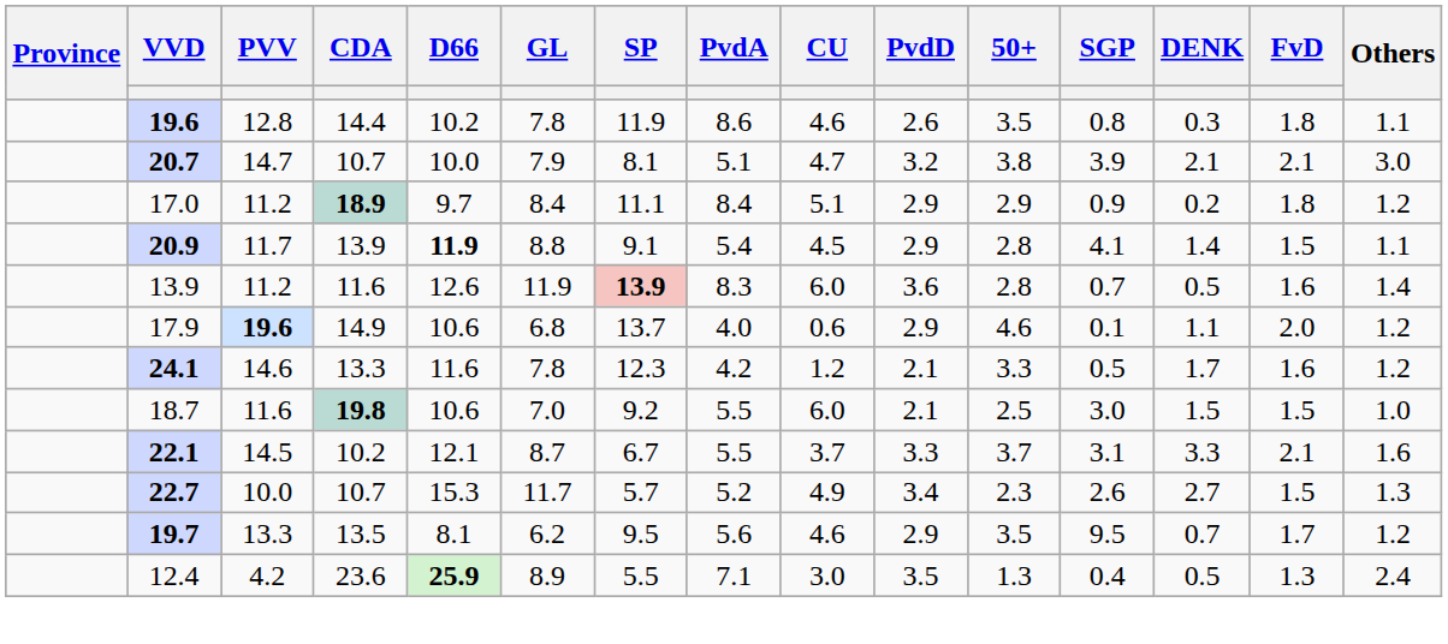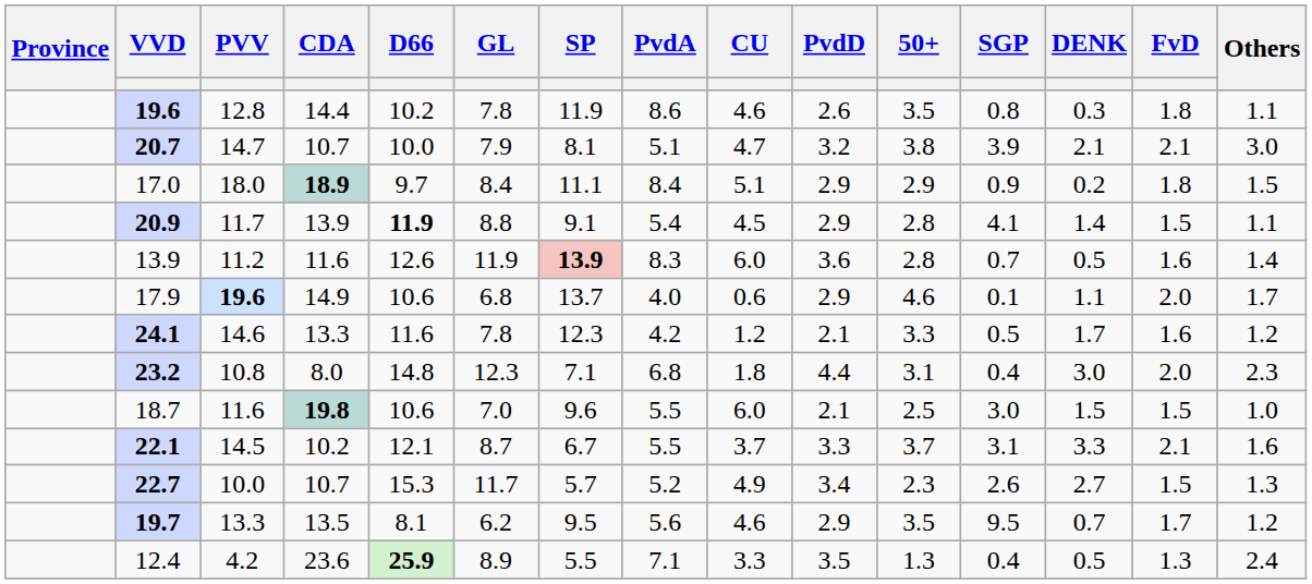17.0 | PVV: 11.2 -> 18.0
17.0 | Others: 1.2 -> 1.5
17.9 | Others: 1.2 -> 1.7
+ row: 23.2 | 10.8 | 8.0 | 14.8 | 12.3 | 7.1 | 6.8 | 1.8 | 4.4 | 3.1 | 0.4 | 3.0 | 2.0 | 2.3
18.7 | SP: 9.2 -> 9.6
12.4 | CU: 3.0 -> 3.3
